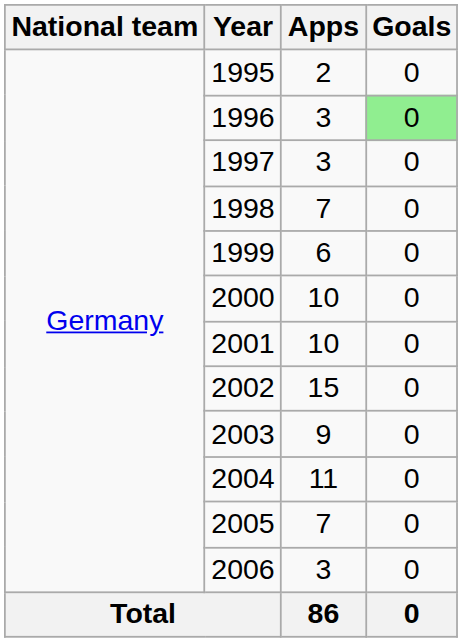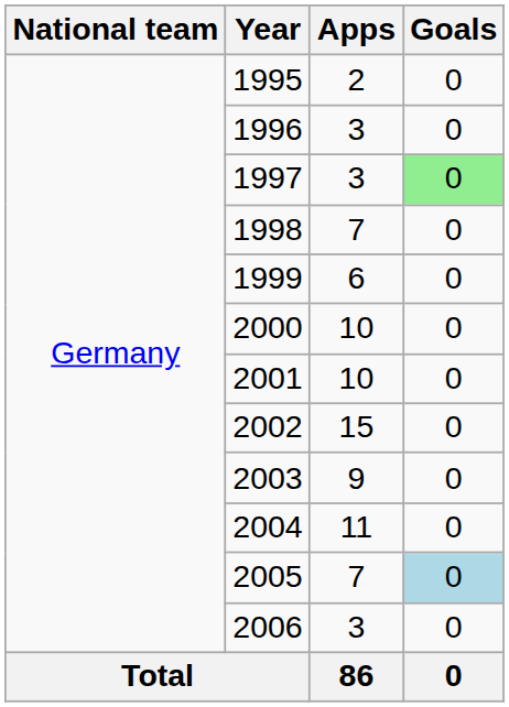1996 | Goals: lightgreen background -> no background
1997 | Goals: no background -> lightgreen background
2005 | Goals: no background -> lightblue background
